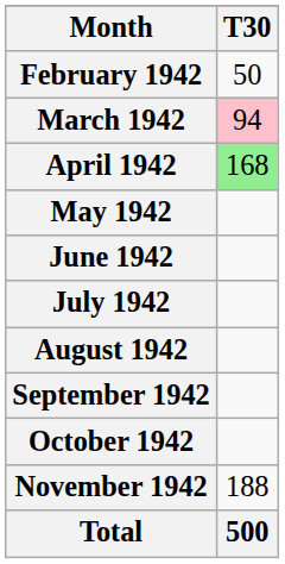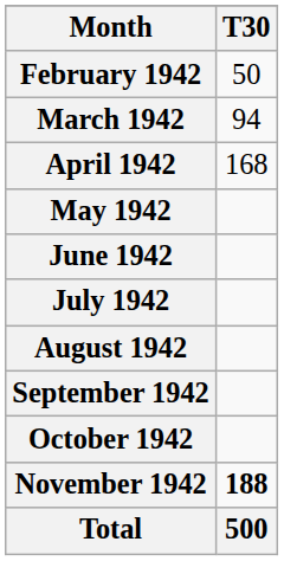March 1942 | T30: pink background -> no background
April 1942 | T30: lightgreen background -> no background
November 1942 | T30: normal -> bold
